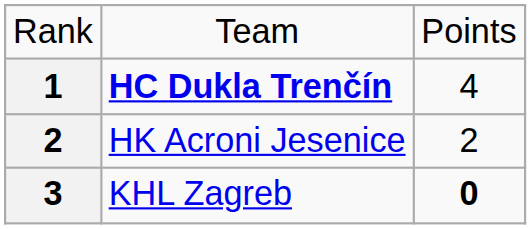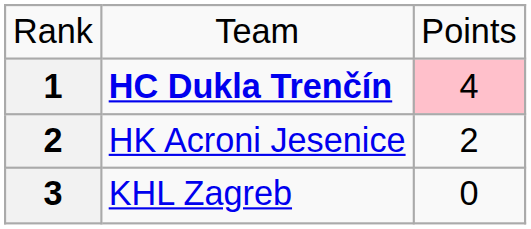HC Dukla Trenčín | column 3: no background -> pink background
KHL Zagreb | column 3: bold -> normal
